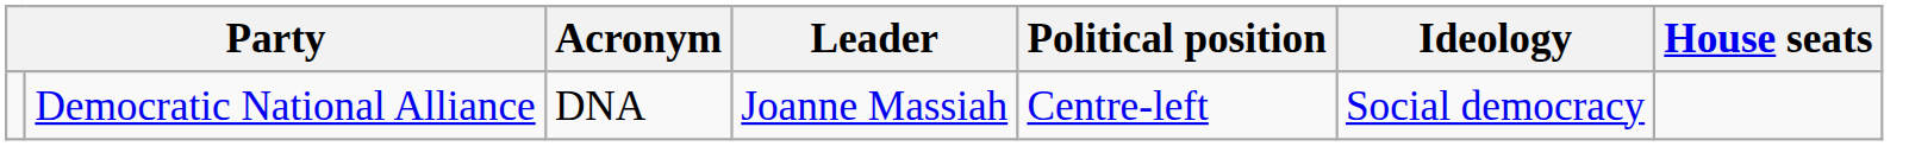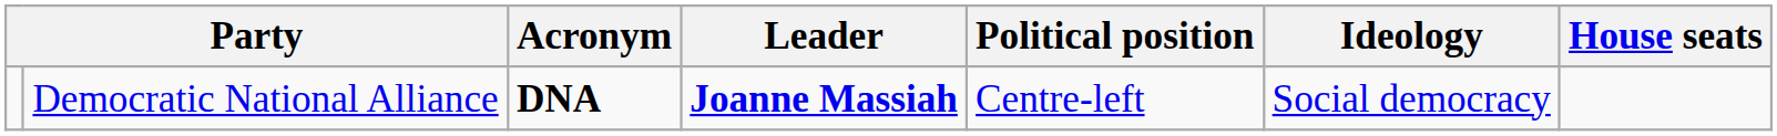Democratic National Alliance | Acronym: normal -> bold
Democratic National Alliance | Leader: normal -> bold
